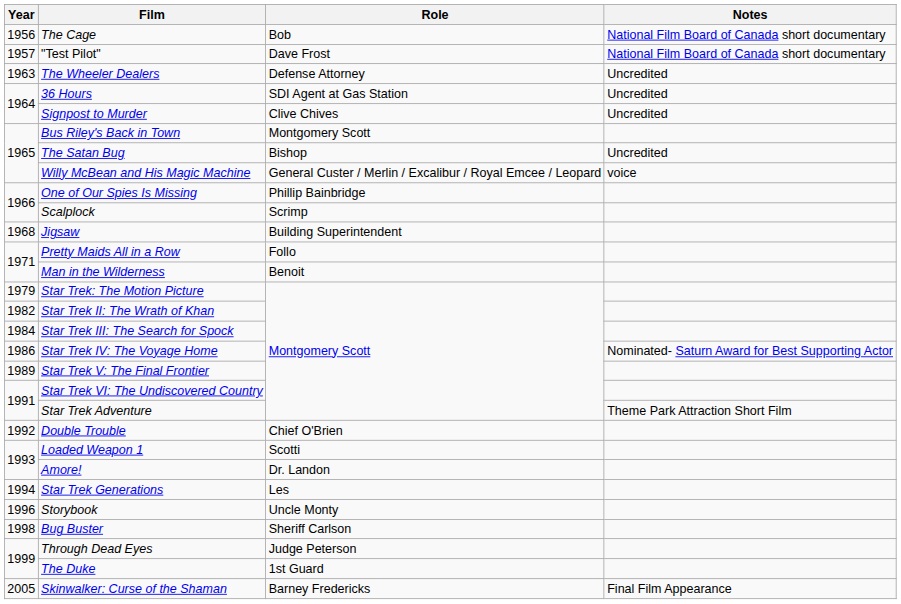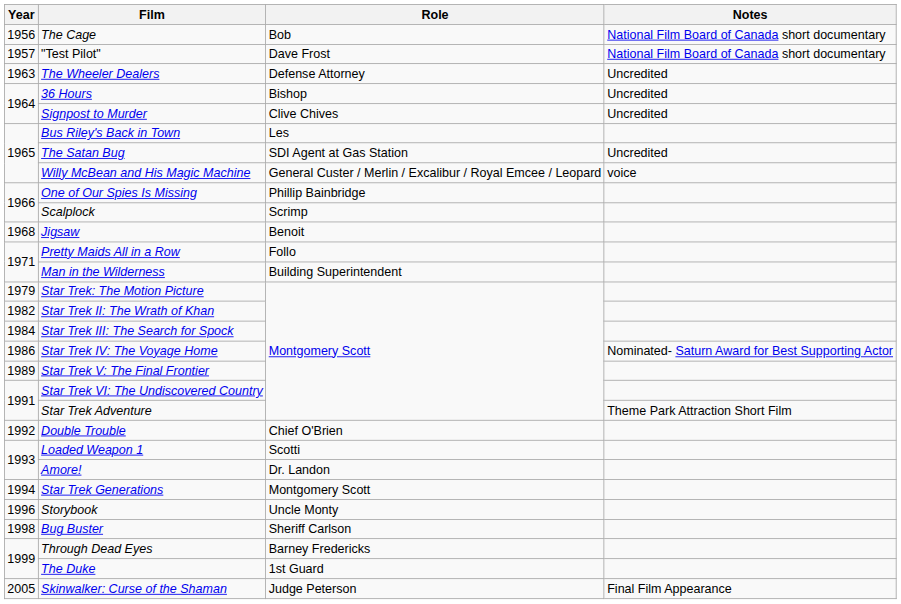36 Hours | Role: SDI Agent at Gas Station -> Bishop
Bus Riley's Back in Town | Role: Montgomery Scott -> Les
The Satan Bug | Role: Bishop -> SDI Agent at Gas Station
Jigsaw | Role: Building Superintendent -> Benoit
Man in the Wilderness | Role: Benoit -> Building Superintendent
Star Trek Generations | Role: Les -> Montgomery Scott
Through Dead Eyes | Role: Judge Peterson -> Barney Fredericks
Skinwalker: Curse of the Shaman | Role: Barney Fredericks -> Judge Peterson
